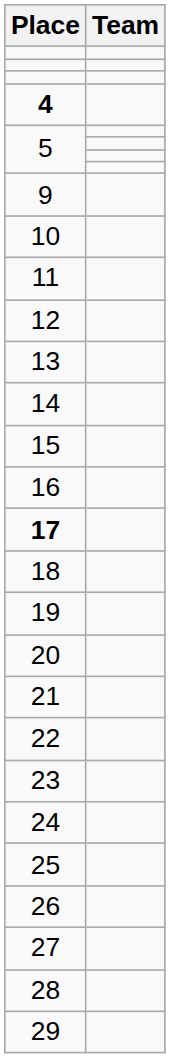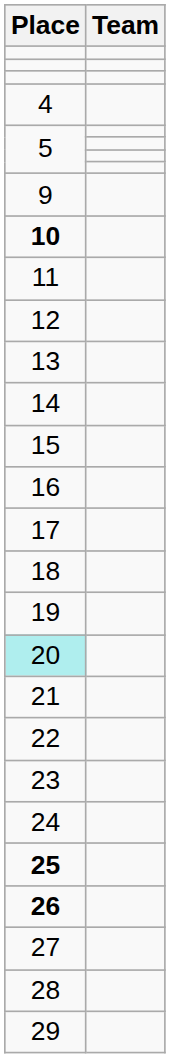row 5 | Place: bold -> normal
row 11 | Place: normal -> bold
row 18 | Place: bold -> normal
row 21 | Place: no background -> paleturquoise background
row 26 | Place: normal -> bold
row 27 | Place: normal -> bold
